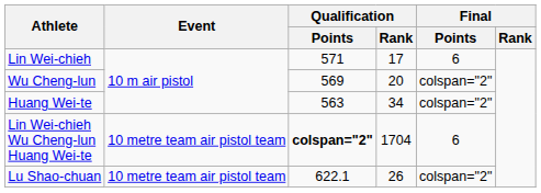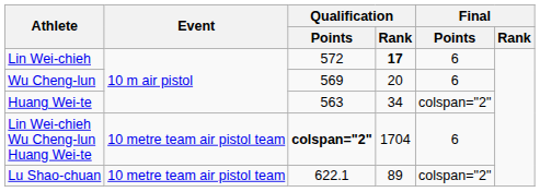Lin Wei-chieh | Qualification / Points: 571 -> 572
Lin Wei-chieh | Qualification / Rank: normal -> bold
Wu Cheng-lun | Final / Points: colspan="2" -> 6
Lu Shao-chuan | Qualification / Rank: 26 -> 89
